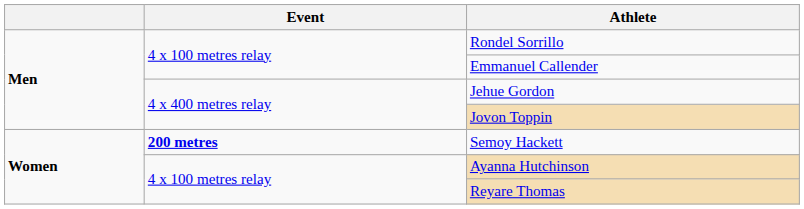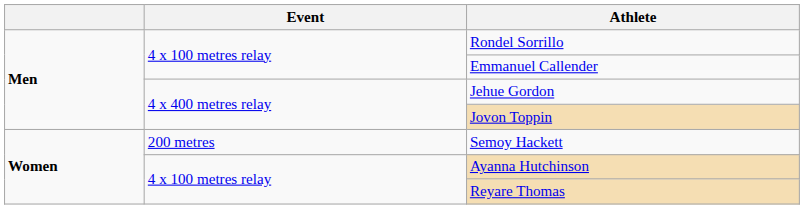Semoy Hackett | Event: bold -> normal
